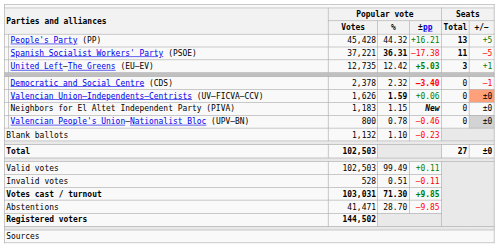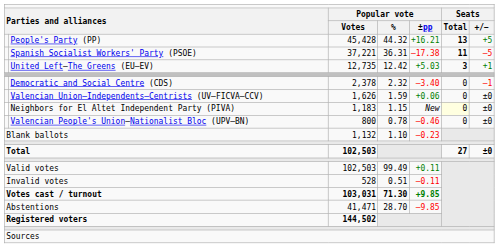Spanish Socialist Workers' Party (PSOE) | column 4: bold -> normal
United Left–The Greens (EU–EV) | column 5: bold -> normal
Democratic and Social Centre (CDS) | column 5: bold -> normal
Valencian Union–Independents–Centrists (UV–FICVA–CCV) | column 4: bold -> normal
Valencian Union–Independents–Centrists (UV–FICVA–CCV) | column 7: lightsalmon background -> no background
Neighbors for El Altet Independent Party (PIVA) | column 5: bold -> normal
Neighbors for El Altet Independent Party (PIVA) | column 6: no background -> lightyellow background
Valencian People's Union–Nationalist Bloc (UPV–BN) | column 7: lightgrey background -> no background
